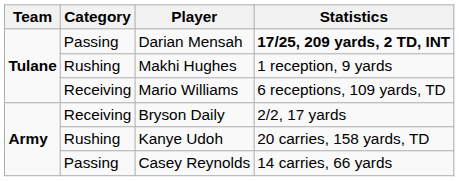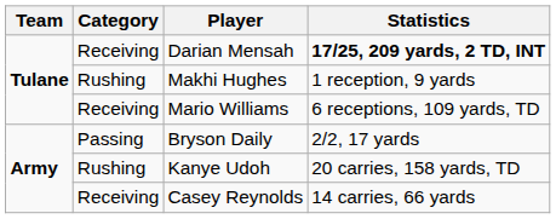Darian Mensah | Category: Passing -> Receiving
Bryson Daily | Category: Receiving -> Passing
Casey Reynolds | Category: Passing -> Receiving
